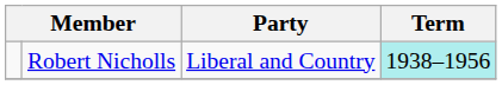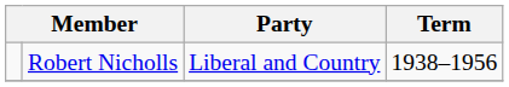Robert Nicholls | Term: paleturquoise background -> no background
